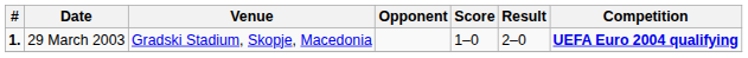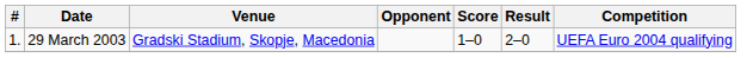29 March 2003 | #: bold -> normal
29 March 2003 | Competition: bold -> normal
